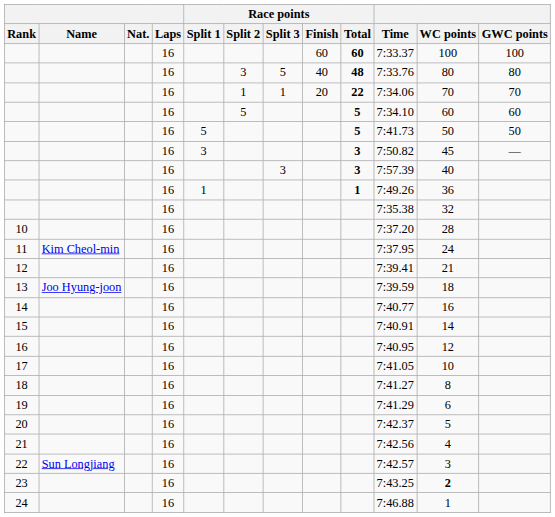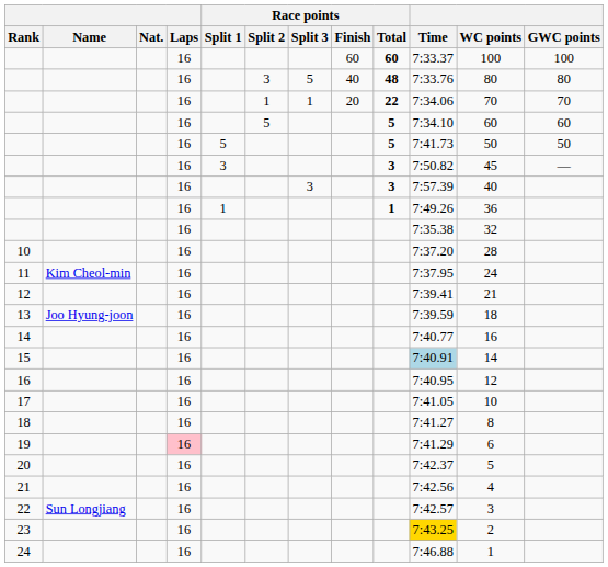15 | Time: no background -> lightblue background
19 | Laps: no background -> pink background
23 | Time: no background -> gold background
23 | WC points: bold -> normal
